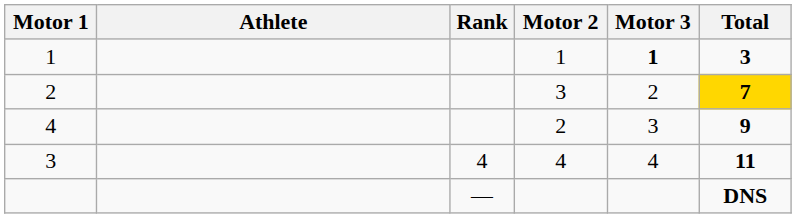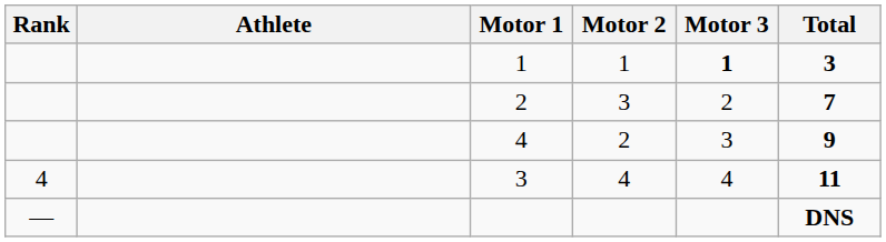columns swapped: Rank <-> Motor 1
row 3 | Total: gold background -> no background
